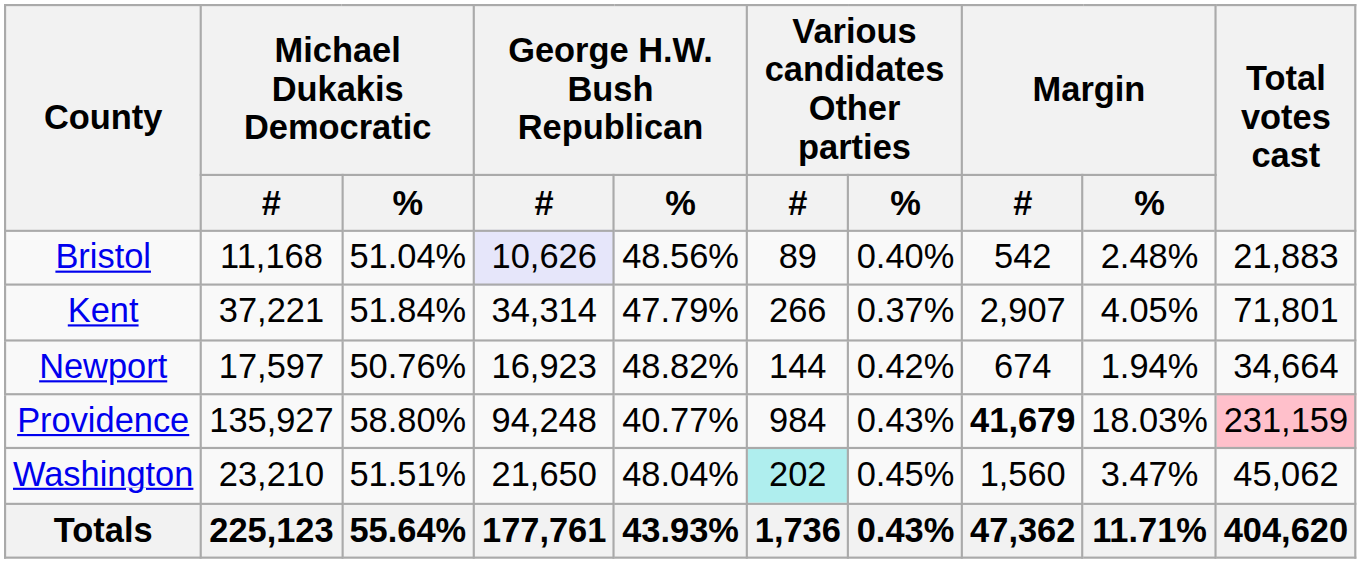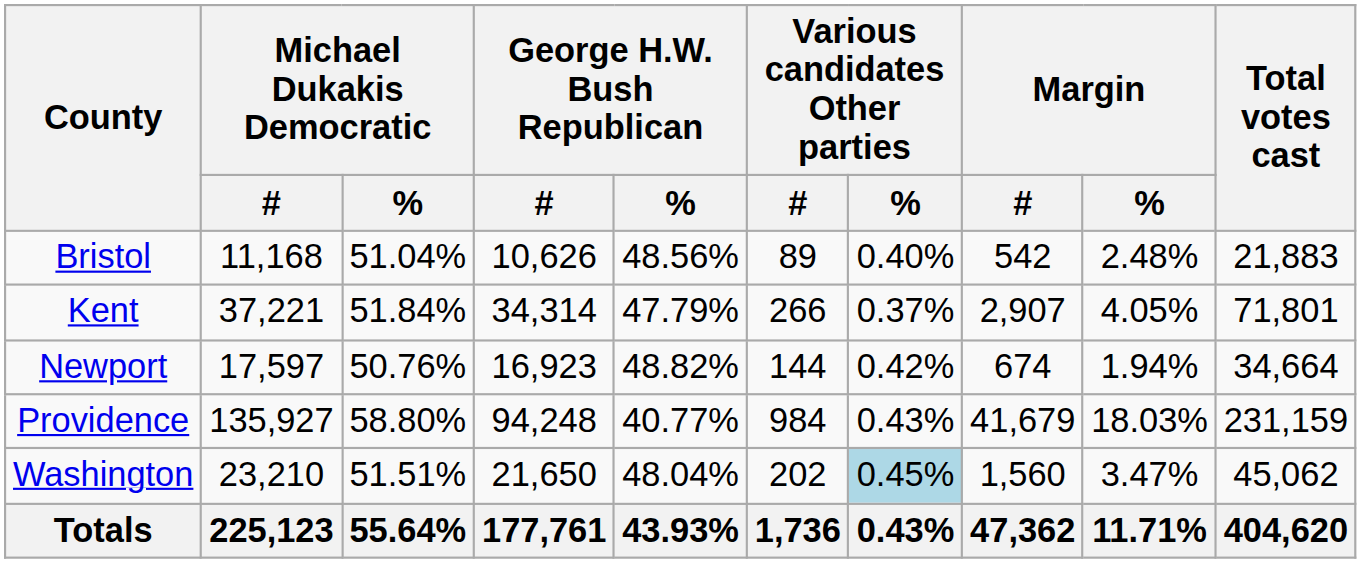Bristol | George H.W. Bush Republican / #: lavender background -> no background
Providence | Margin / #: bold -> normal
Providence | Total votes cast: pink background -> no background
Washington | Various candidates Other parties / #: paleturquoise background -> no background
Washington | Various candidates Other parties / %: no background -> lightblue background
